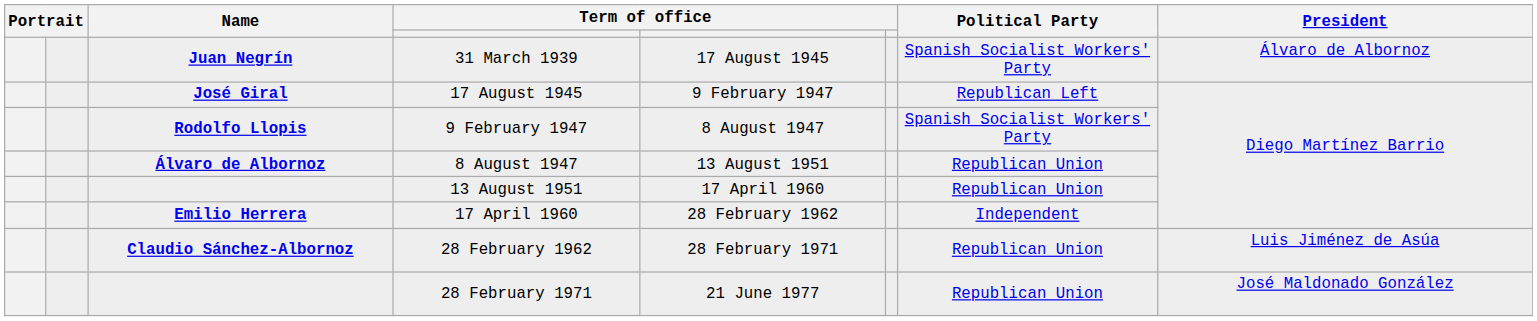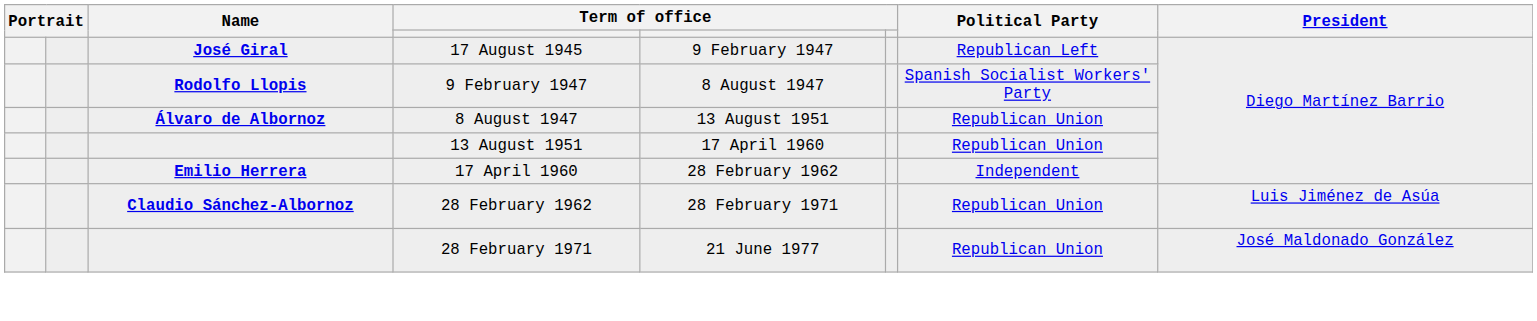- row: Juan Negrín | 31 March 1939 | 17 August 1945 | Spanish Socialist Workers' Party | Álvaro de Albornoz
